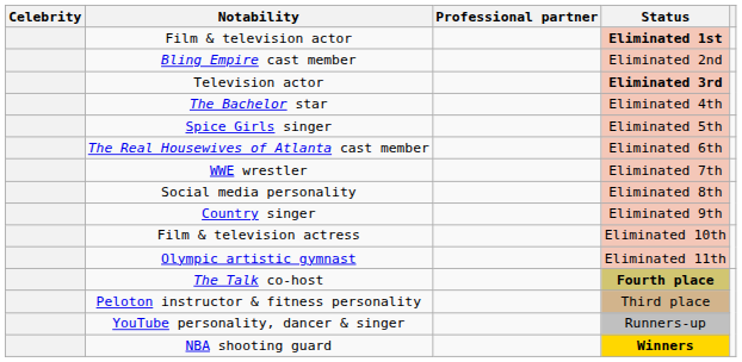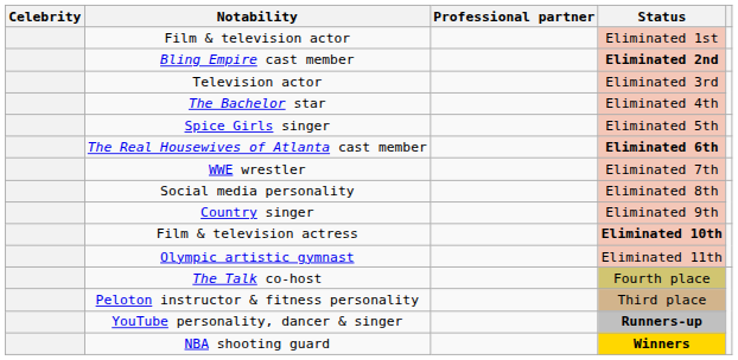Film & television actor | Status: bold -> normal
Bling Empire cast member | Status: normal -> bold
Television actor | Status: bold -> normal
The Real Housewives of Atlanta cast member | Status: normal -> bold
Film & television actress | Status: normal -> bold
The Talk co-host | Status: bold -> normal
YouTube personality, dancer & singer | Status: normal -> bold
